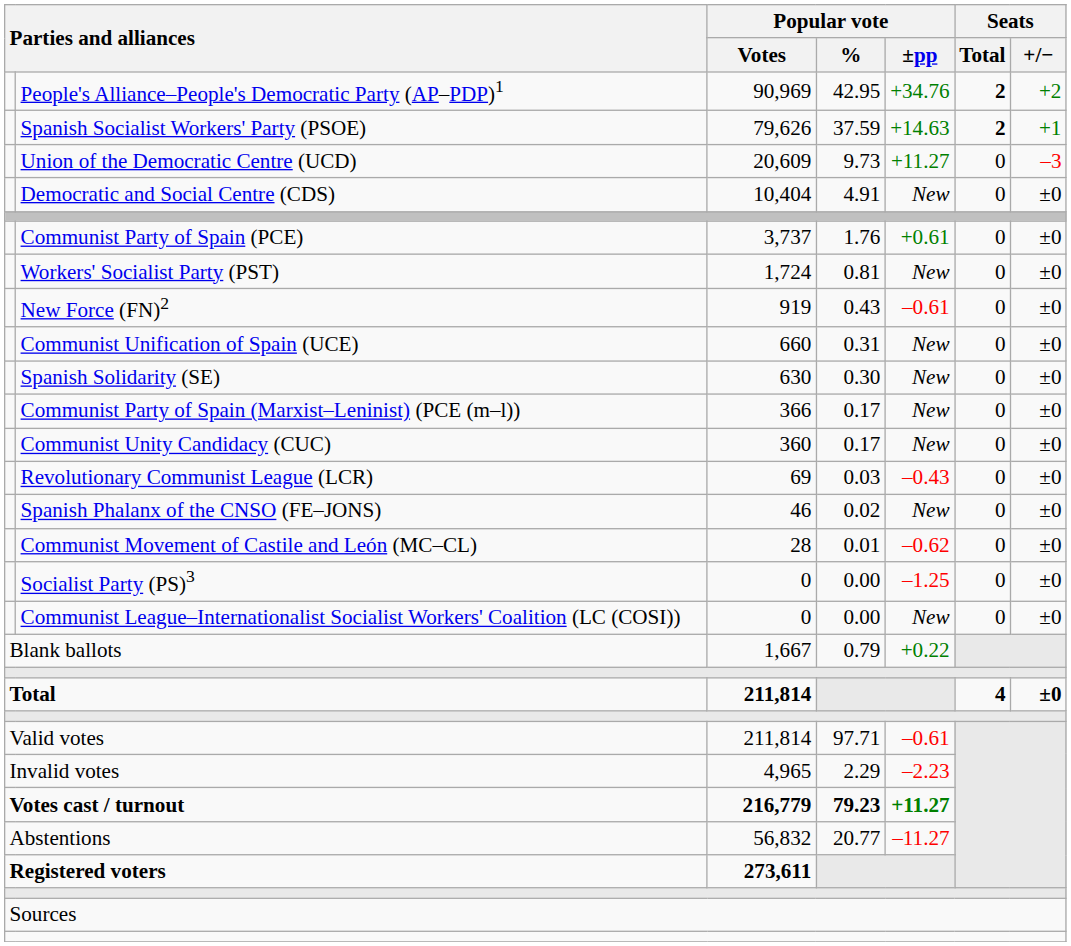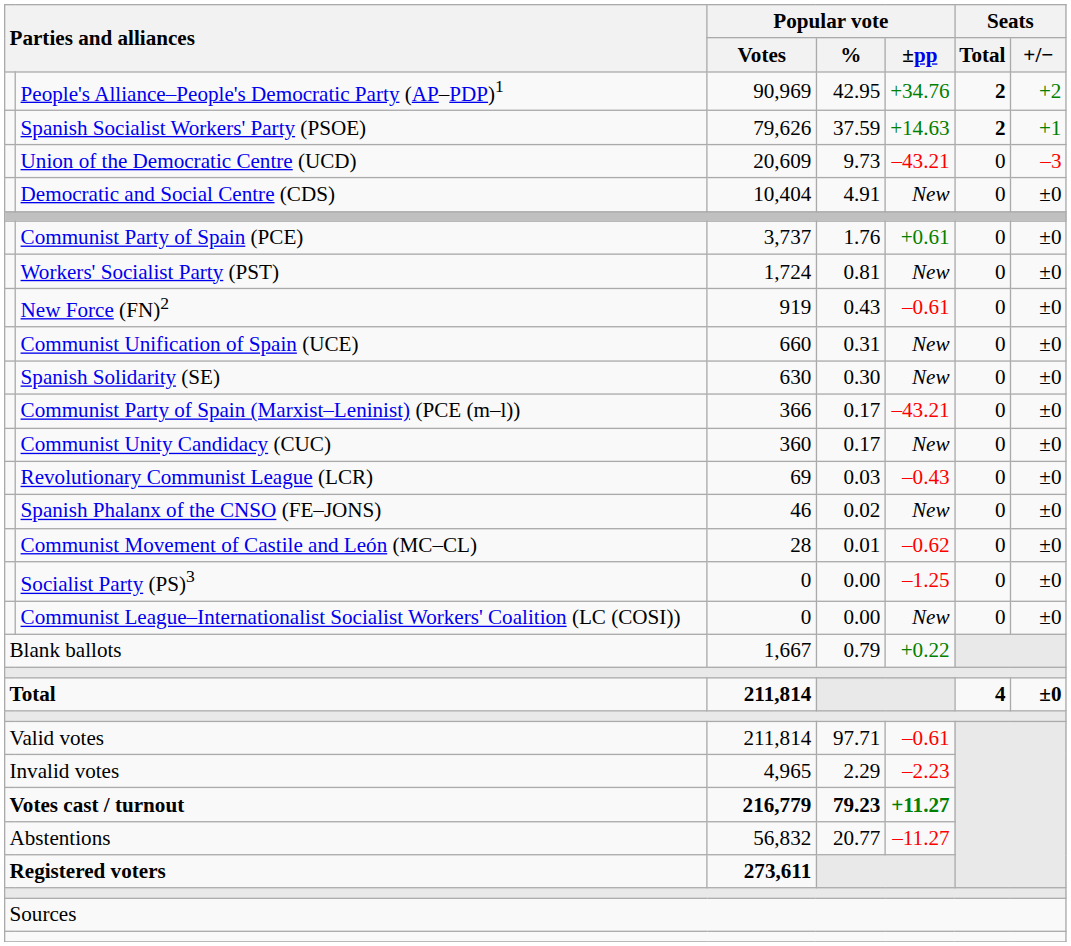Union of the Democratic Centre (UCD) | Popular vote / ±pp: +11.27 -> –43.21
Communist Party of Spain (Marxist–Leninist) (PCE (m–l)) | Popular vote / ±pp: New -> –43.21
